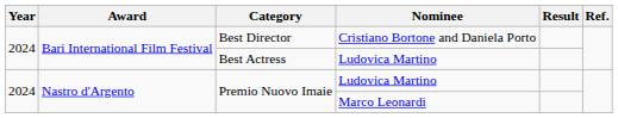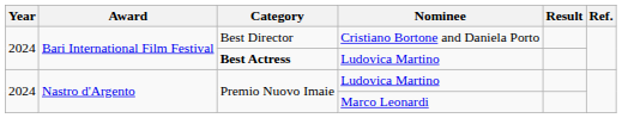Best Actress | Category: normal -> bold
